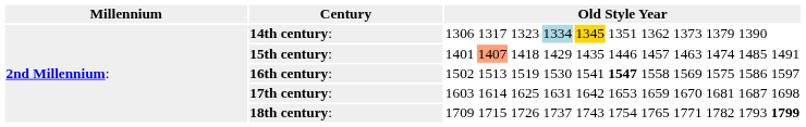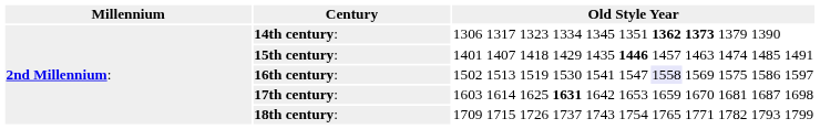14th century: | column 6: lightblue background -> no background
14th century: | column 7: gold background -> no background
14th century: | column 9: normal -> bold
14th century: | column 10: normal -> bold
15th century: | column 4: lightsalmon background -> no background
15th century: | column 8: normal -> bold
16th century: | column 8: bold -> normal
16th century: | column 9: no background -> lavender background
17th century: | column 6: normal -> bold
18th century: | column 13: bold -> normal
